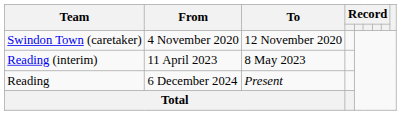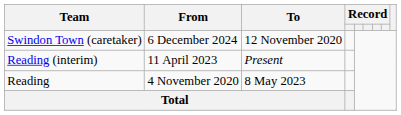Swindon Town (caretaker) | From: 4 November 2020 -> 6 December 2024
Reading (interim) | To: 8 May 2023 -> Present
Reading | From: 6 December 2024 -> 4 November 2020
Reading | To: Present -> 8 May 2023
